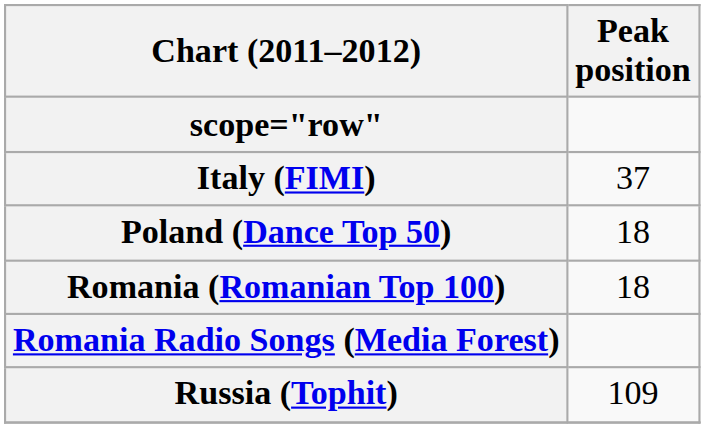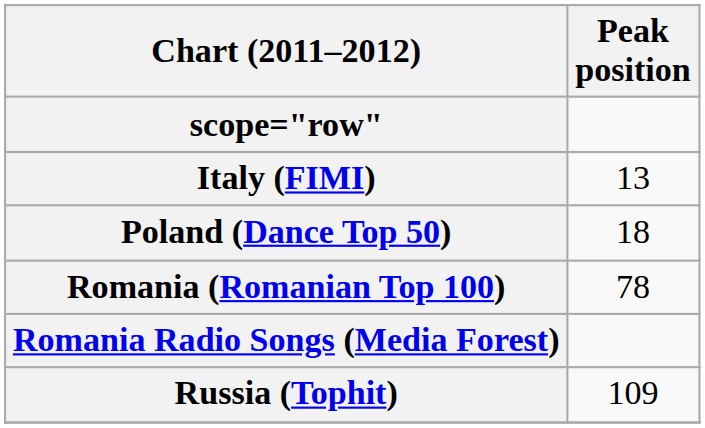Italy (FIMI) | Peak position: 37 -> 13
Romania (Romanian Top 100) | Peak position: 18 -> 78
